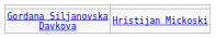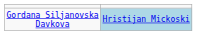Gordana Siljanovska Davkova | column 2: no background -> lightblue background
